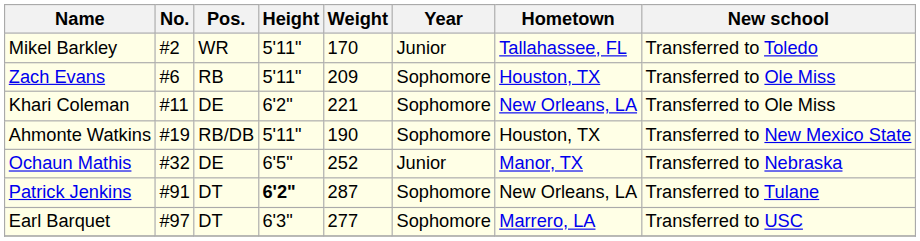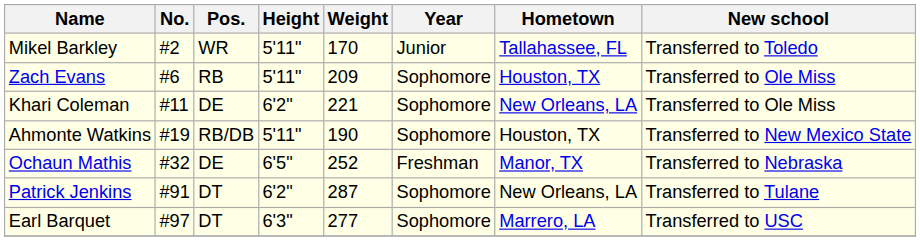Ochaun Mathis | Year: Junior -> Freshman
Patrick Jenkins | Height: bold -> normal
